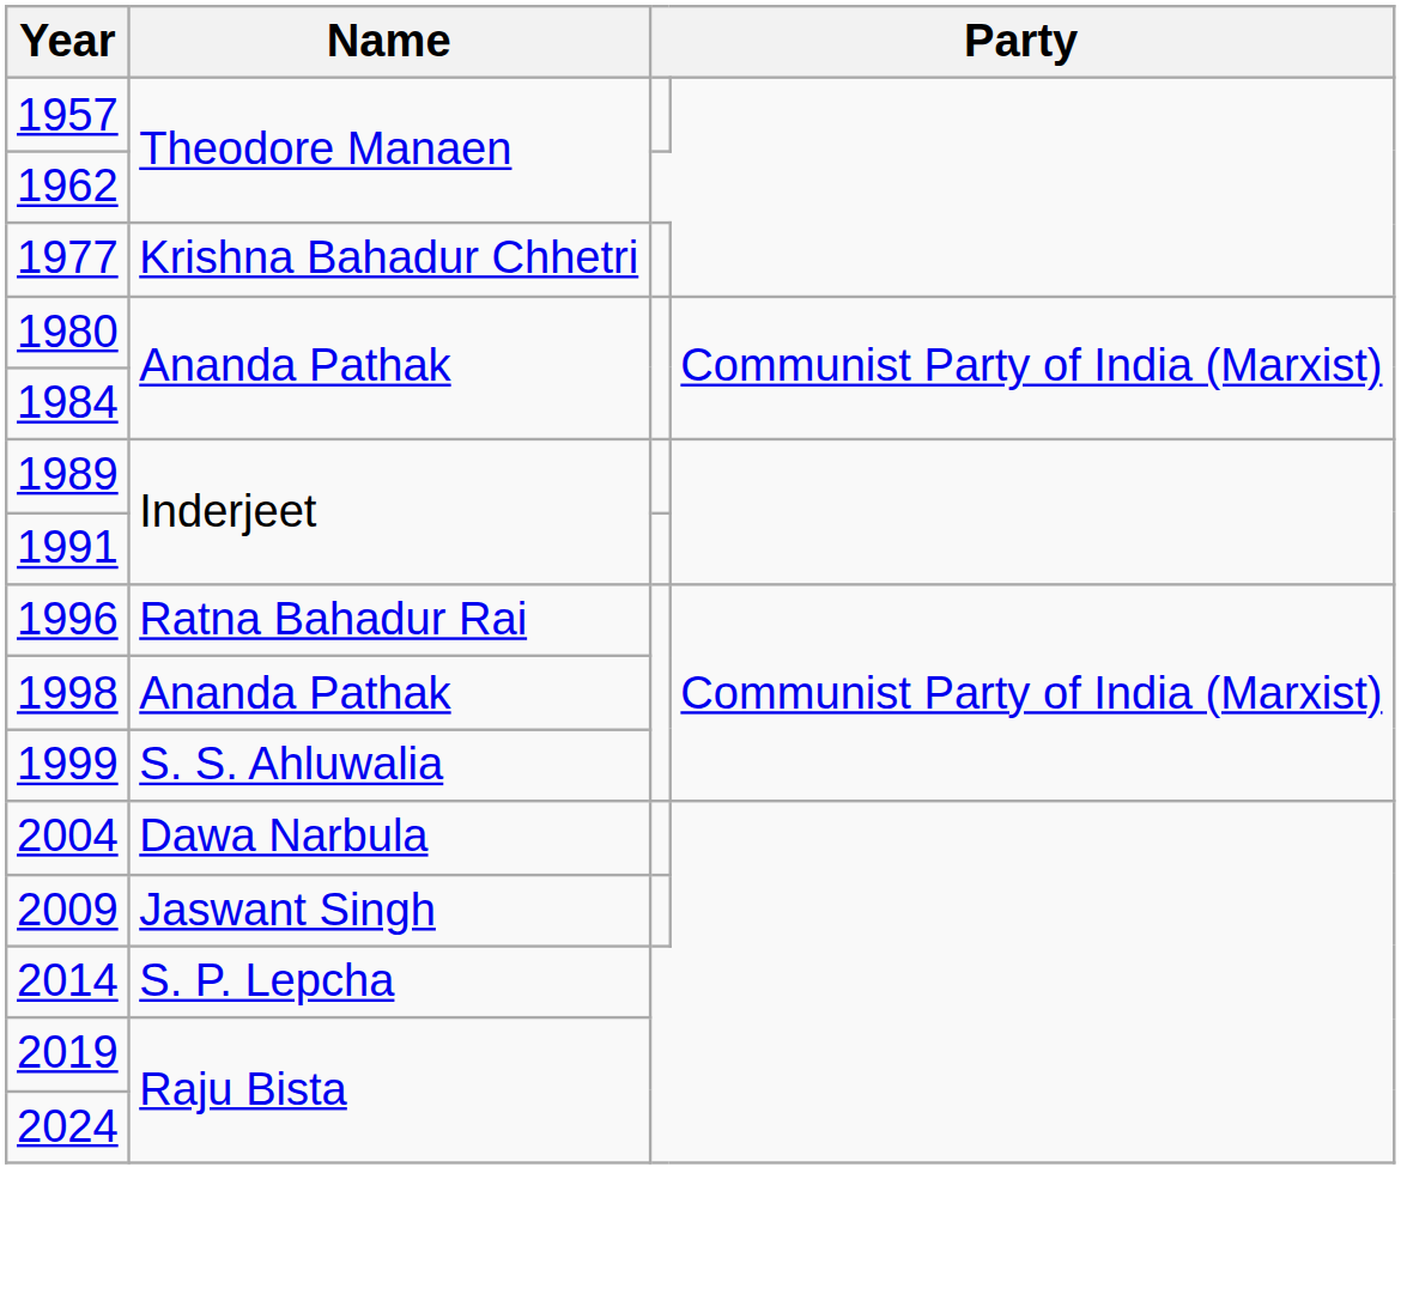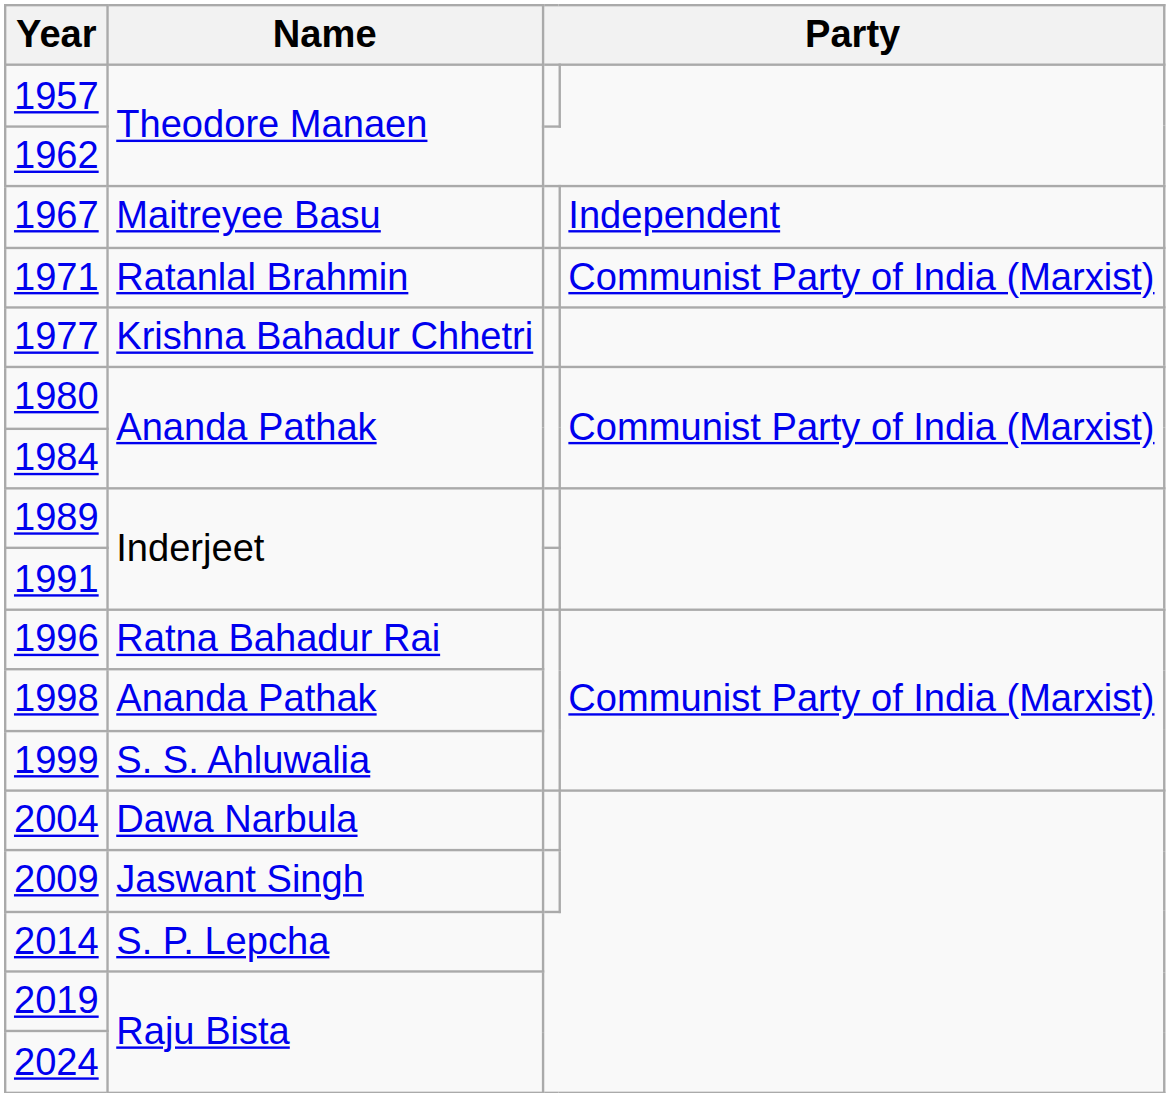+ row: 1967 | Maitreyee Basu | Independent
+ row: 1971 | Ratanlal Brahmin | Communist Party of India (Marxist)
